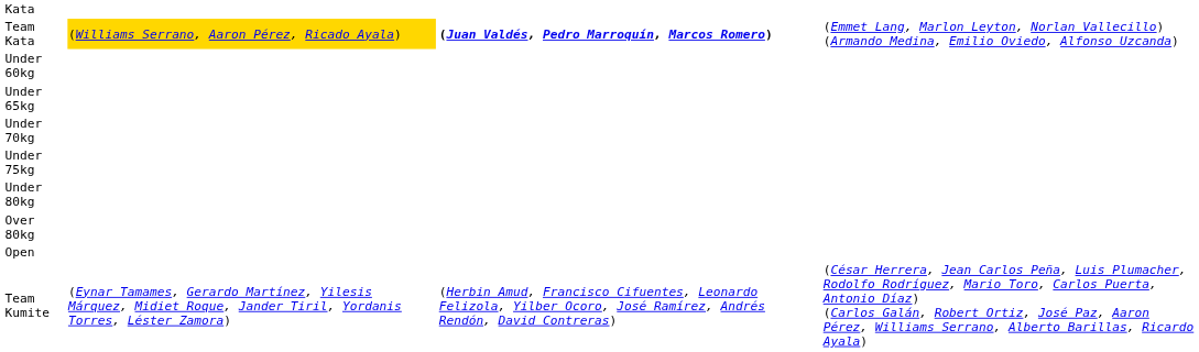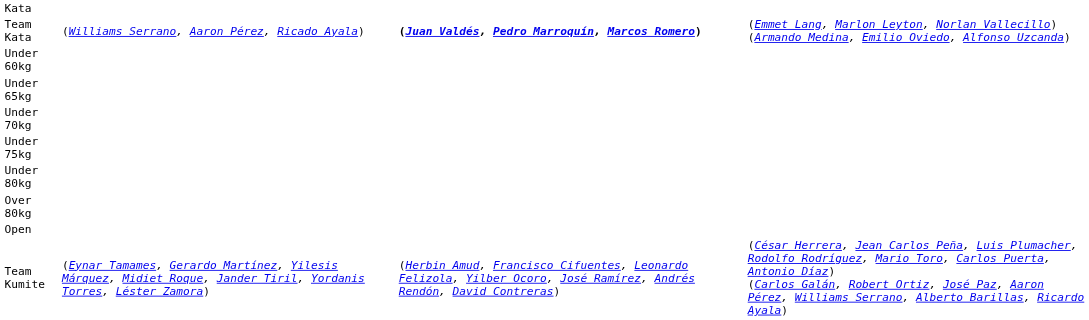Team Kata | column 2: gold background -> no background
